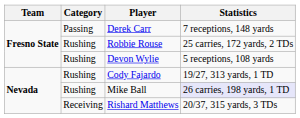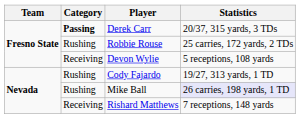Derek Carr | Category: normal -> bold
Derek Carr | Statistics: 7 receptions, 148 yards -> 20/37, 315 yards, 3 TDs
Devon Wylie | Category: Rushing -> Receiving
Rishard Matthews | Statistics: 20/37, 315 yards, 3 TDs -> 7 receptions, 148 yards
